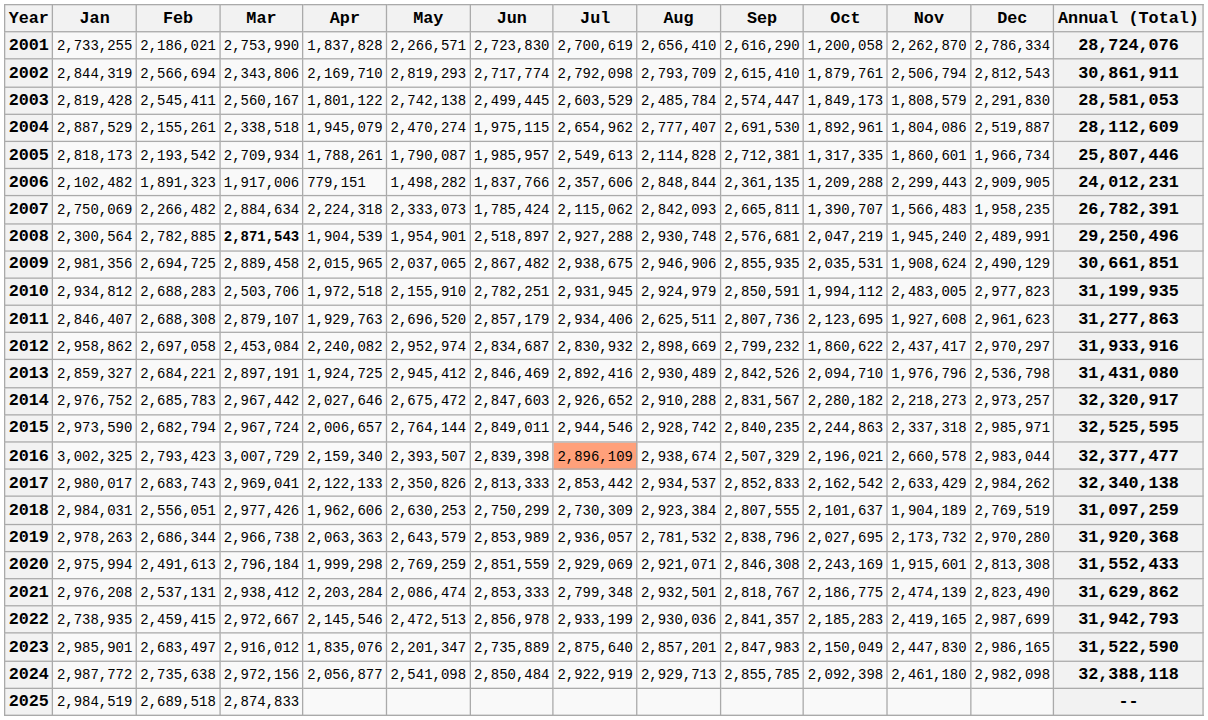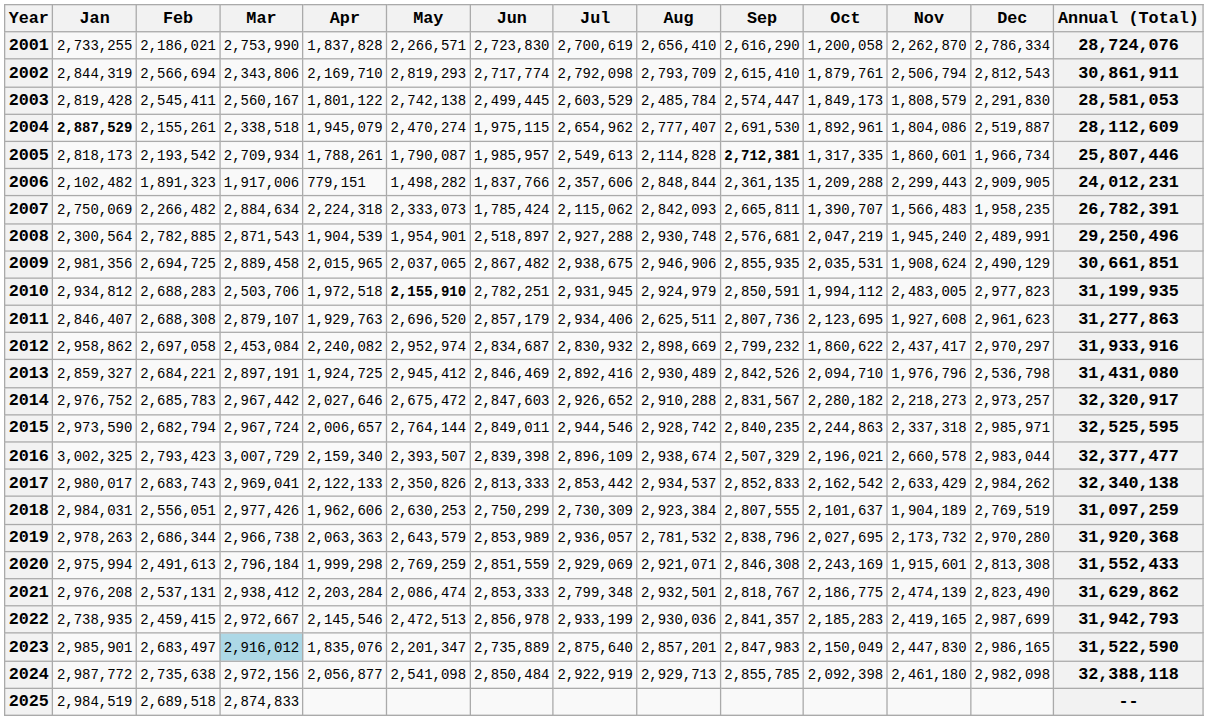2004 | Jan: normal -> bold
2005 | Sep: normal -> bold
2008 | Mar: bold -> normal
2010 | May: normal -> bold
2016 | Jul: lightsalmon background -> no background
2023 | Mar: no background -> lightblue background
